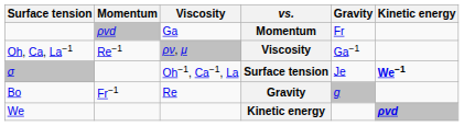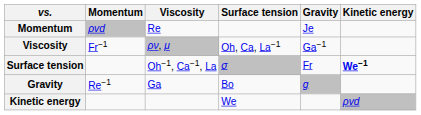columns swapped: vs. <-> Surface tension
row 2 | Viscosity: Ga -> Re
row 2 | Gravity: Fr -> Je
row 3 | Momentum: Re−1 -> Fr−1
row 4 | Gravity: Je -> Fr
row 5 | Momentum: Fr−1 -> Re−1
row 5 | Viscosity: Re -> Ga
row 6 | Kinetic energy: bold -> normal
